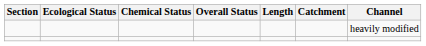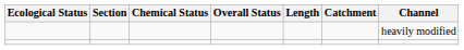columns swapped: Section <-> Ecological Status
